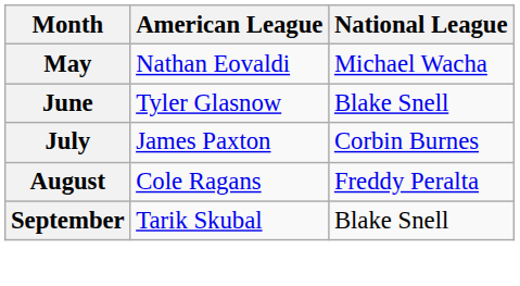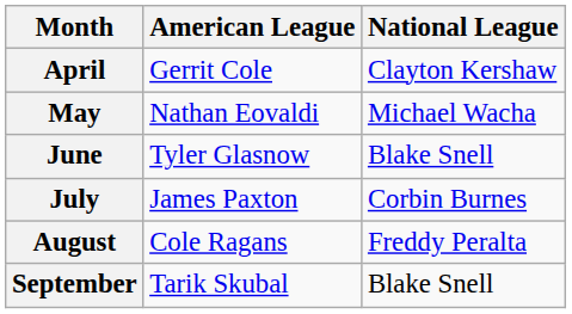+ row: April | Gerrit Cole | Clayton Kershaw
